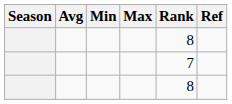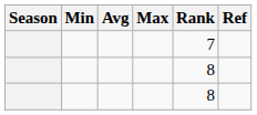columns swapped: Avg <-> Min
row 2 | Rank: 8 -> 7
row 3 | Rank: 7 -> 8
